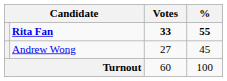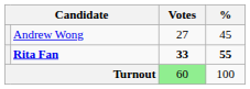rows swapped: Rita Fan <-> Andrew Wong
Turnout | Votes: no background -> lightgreen background
